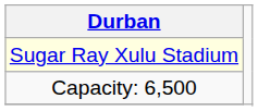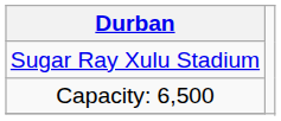Sugar Ray Xulu Stadium | Durban: lightyellow background -> no background
